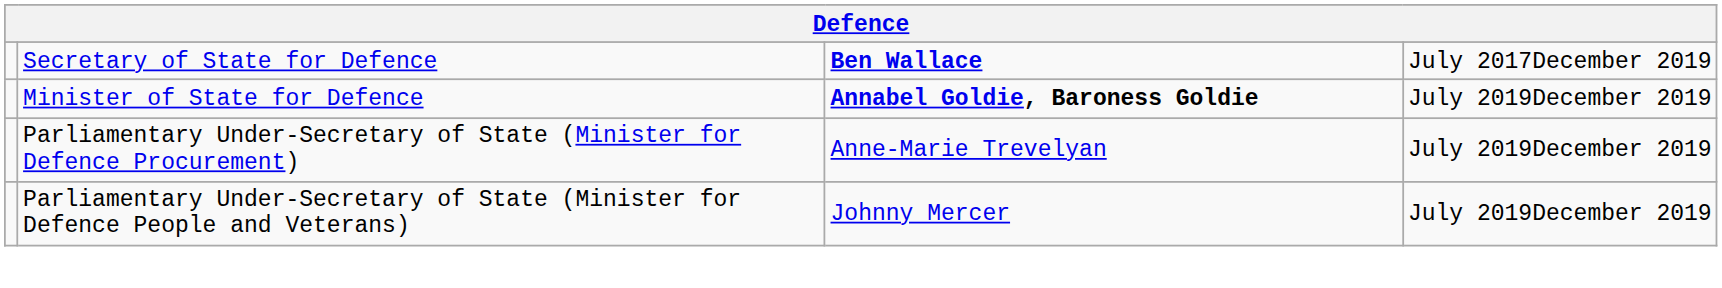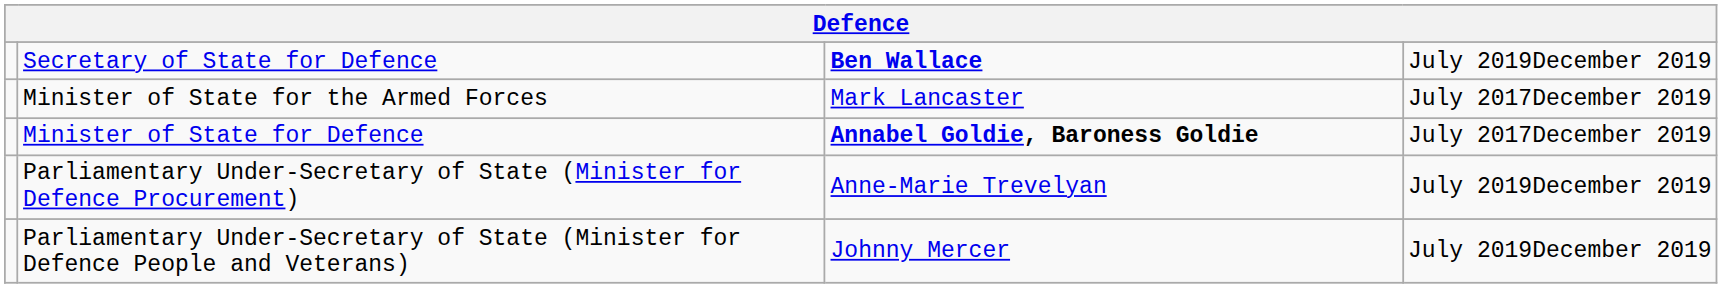Secretary of State for Defence | column 4: July 2017December 2019 -> July 2019December 2019
+ row: Minister of State for the Armed Forces | Mark Lancaster | July 2017December 2019
Minister of State for Defence | column 4: July 2019December 2019 -> July 2017December 2019
